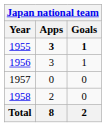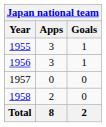1955 | Apps: bold -> normal
1955 | Goals: bold -> normal
